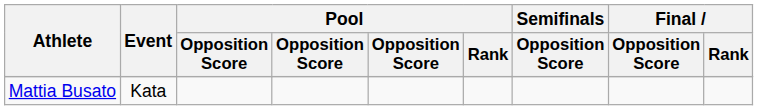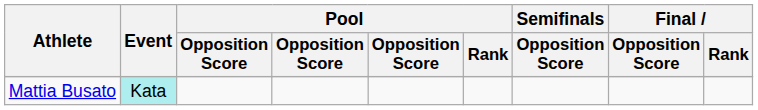Mattia Busato | Event: no background -> paleturquoise background
